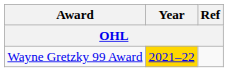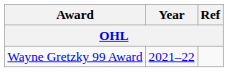Wayne Gretzky 99 Award | Year: gold background -> no background
